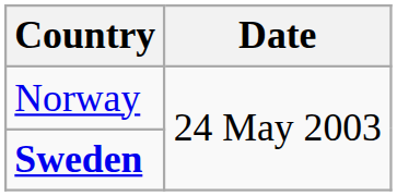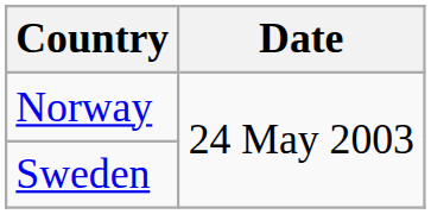Sweden | Country: bold -> normal
